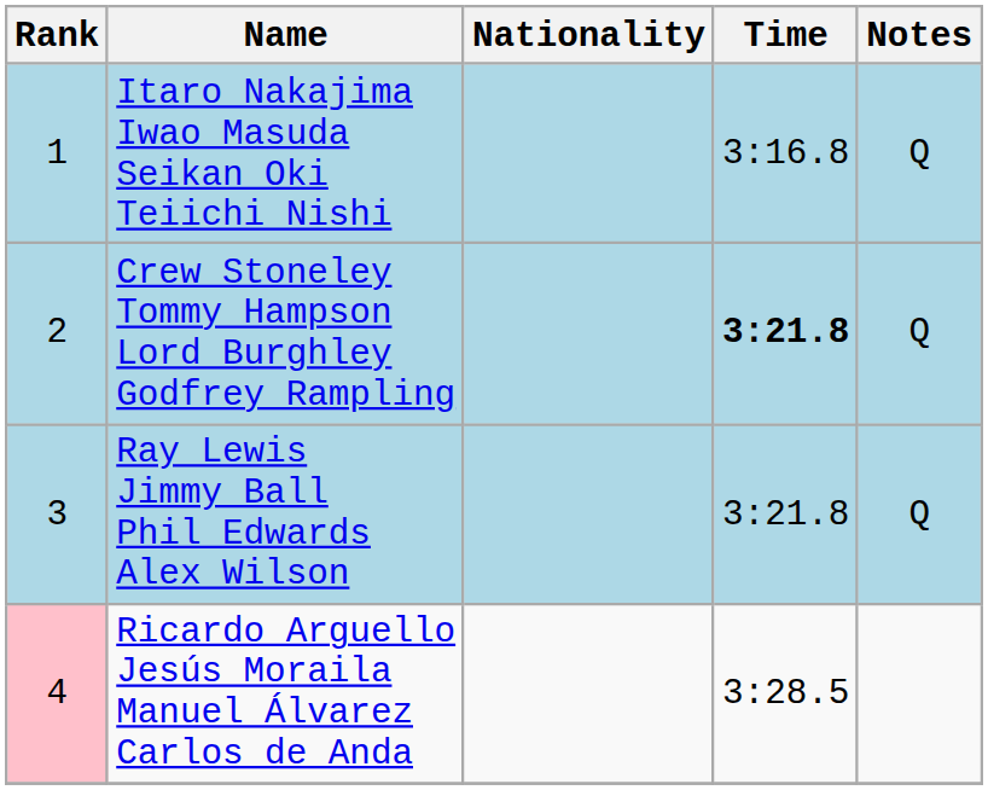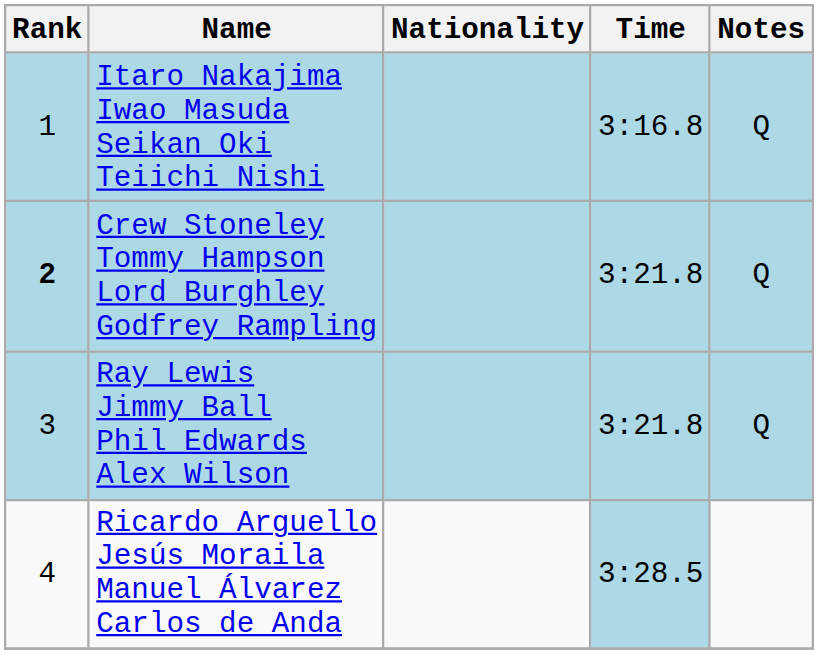Crew Stoneley Tommy Hampson Lord Burghley Godfrey Rampling | Rank: normal -> bold
Crew Stoneley Tommy Hampson Lord Burghley Godfrey Rampling | Time: bold -> normal
Ricardo Arguello Jesús Moraila Manuel Álvarez Carlos de Anda | Rank: pink background -> no background
Ricardo Arguello Jesús Moraila Manuel Álvarez Carlos de Anda | Time: no background -> lightblue background
